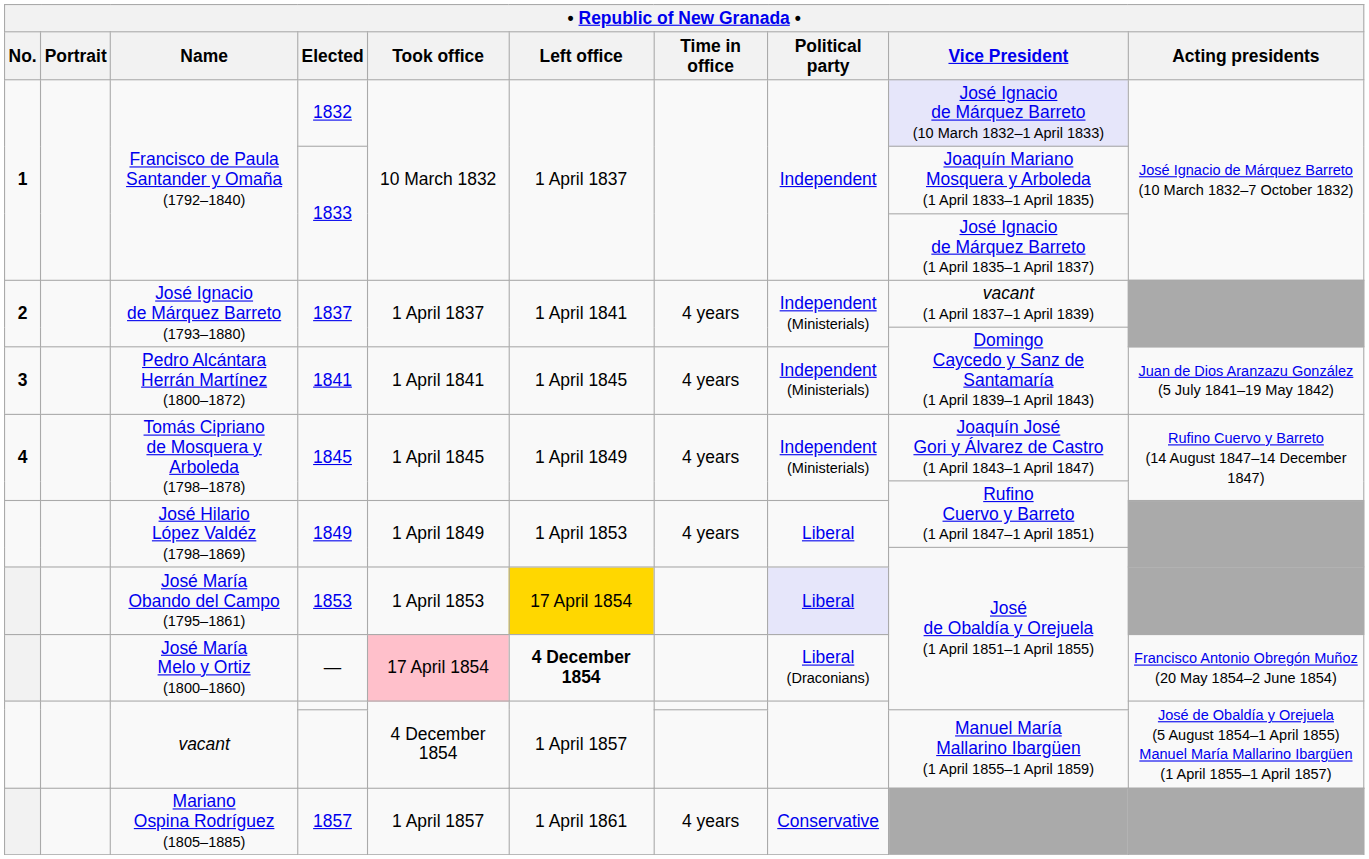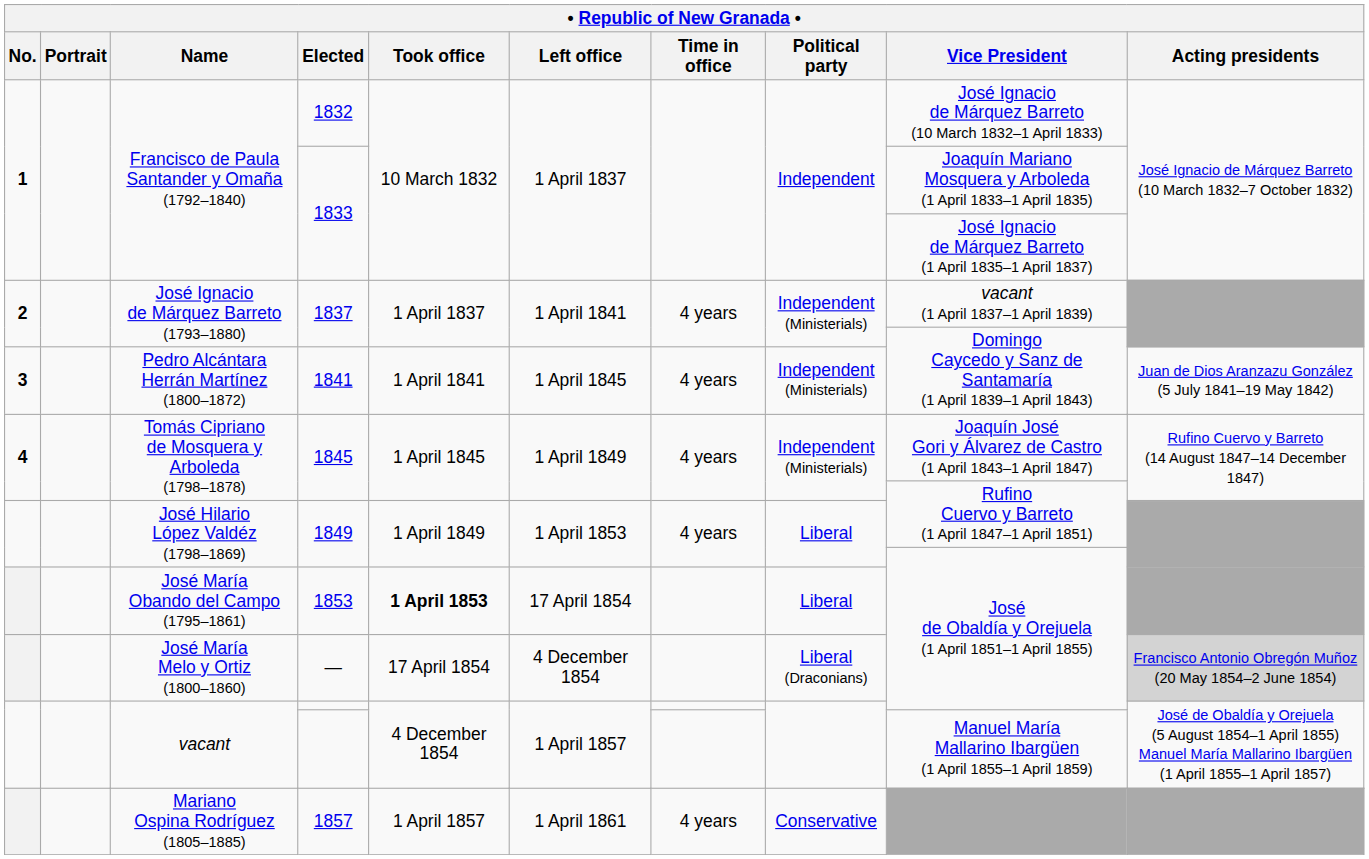1832 | Vice President: lavender background -> no background
1853 | Took office: normal -> bold
1853 | Left office: gold background -> no background
1853 | Political party: lavender background -> no background
— | Took office: pink background -> no background
— | Left office: bold -> normal
— | Acting presidents: no background -> lightgrey background
